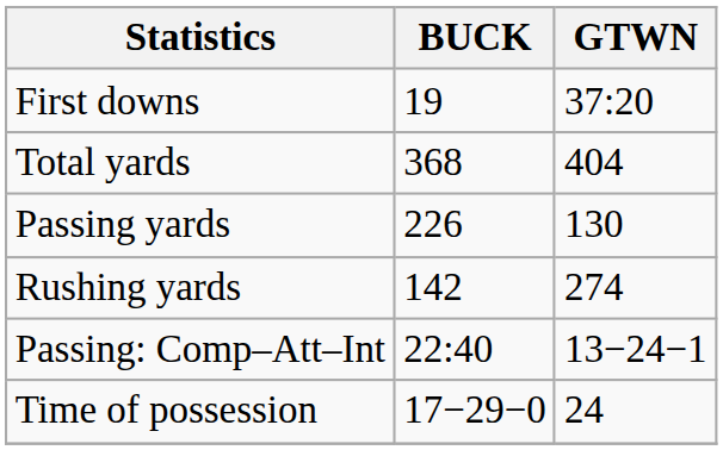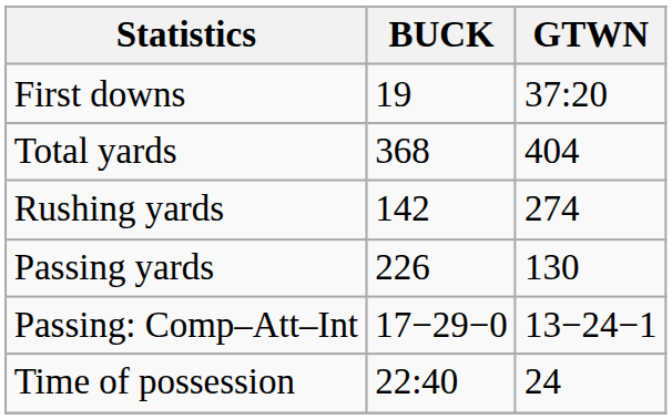rows swapped: Rushing yards <-> Passing yards
Passing: Comp–Att–Int | BUCK: 22:40 -> 17−29−0
Time of possession | BUCK: 17−29−0 -> 22:40
